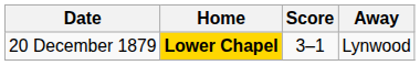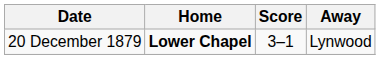20 December 1879 | Home: gold background -> no background
